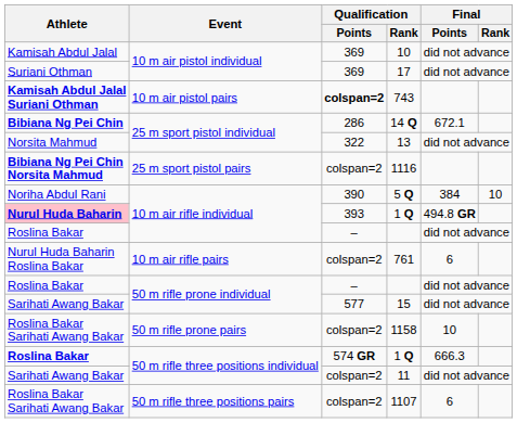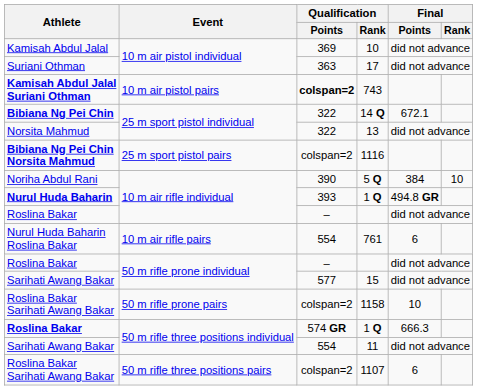17 | Qualification / Points: 369 -> 363
14 Q | Qualification / Points: 286 -> 322
10 m air rifle individual / 1 Q | Athlete: pink background -> no background
761 | Qualification / Points: colspan=2 -> 554
11 | Qualification / Points: colspan=2 -> 554
